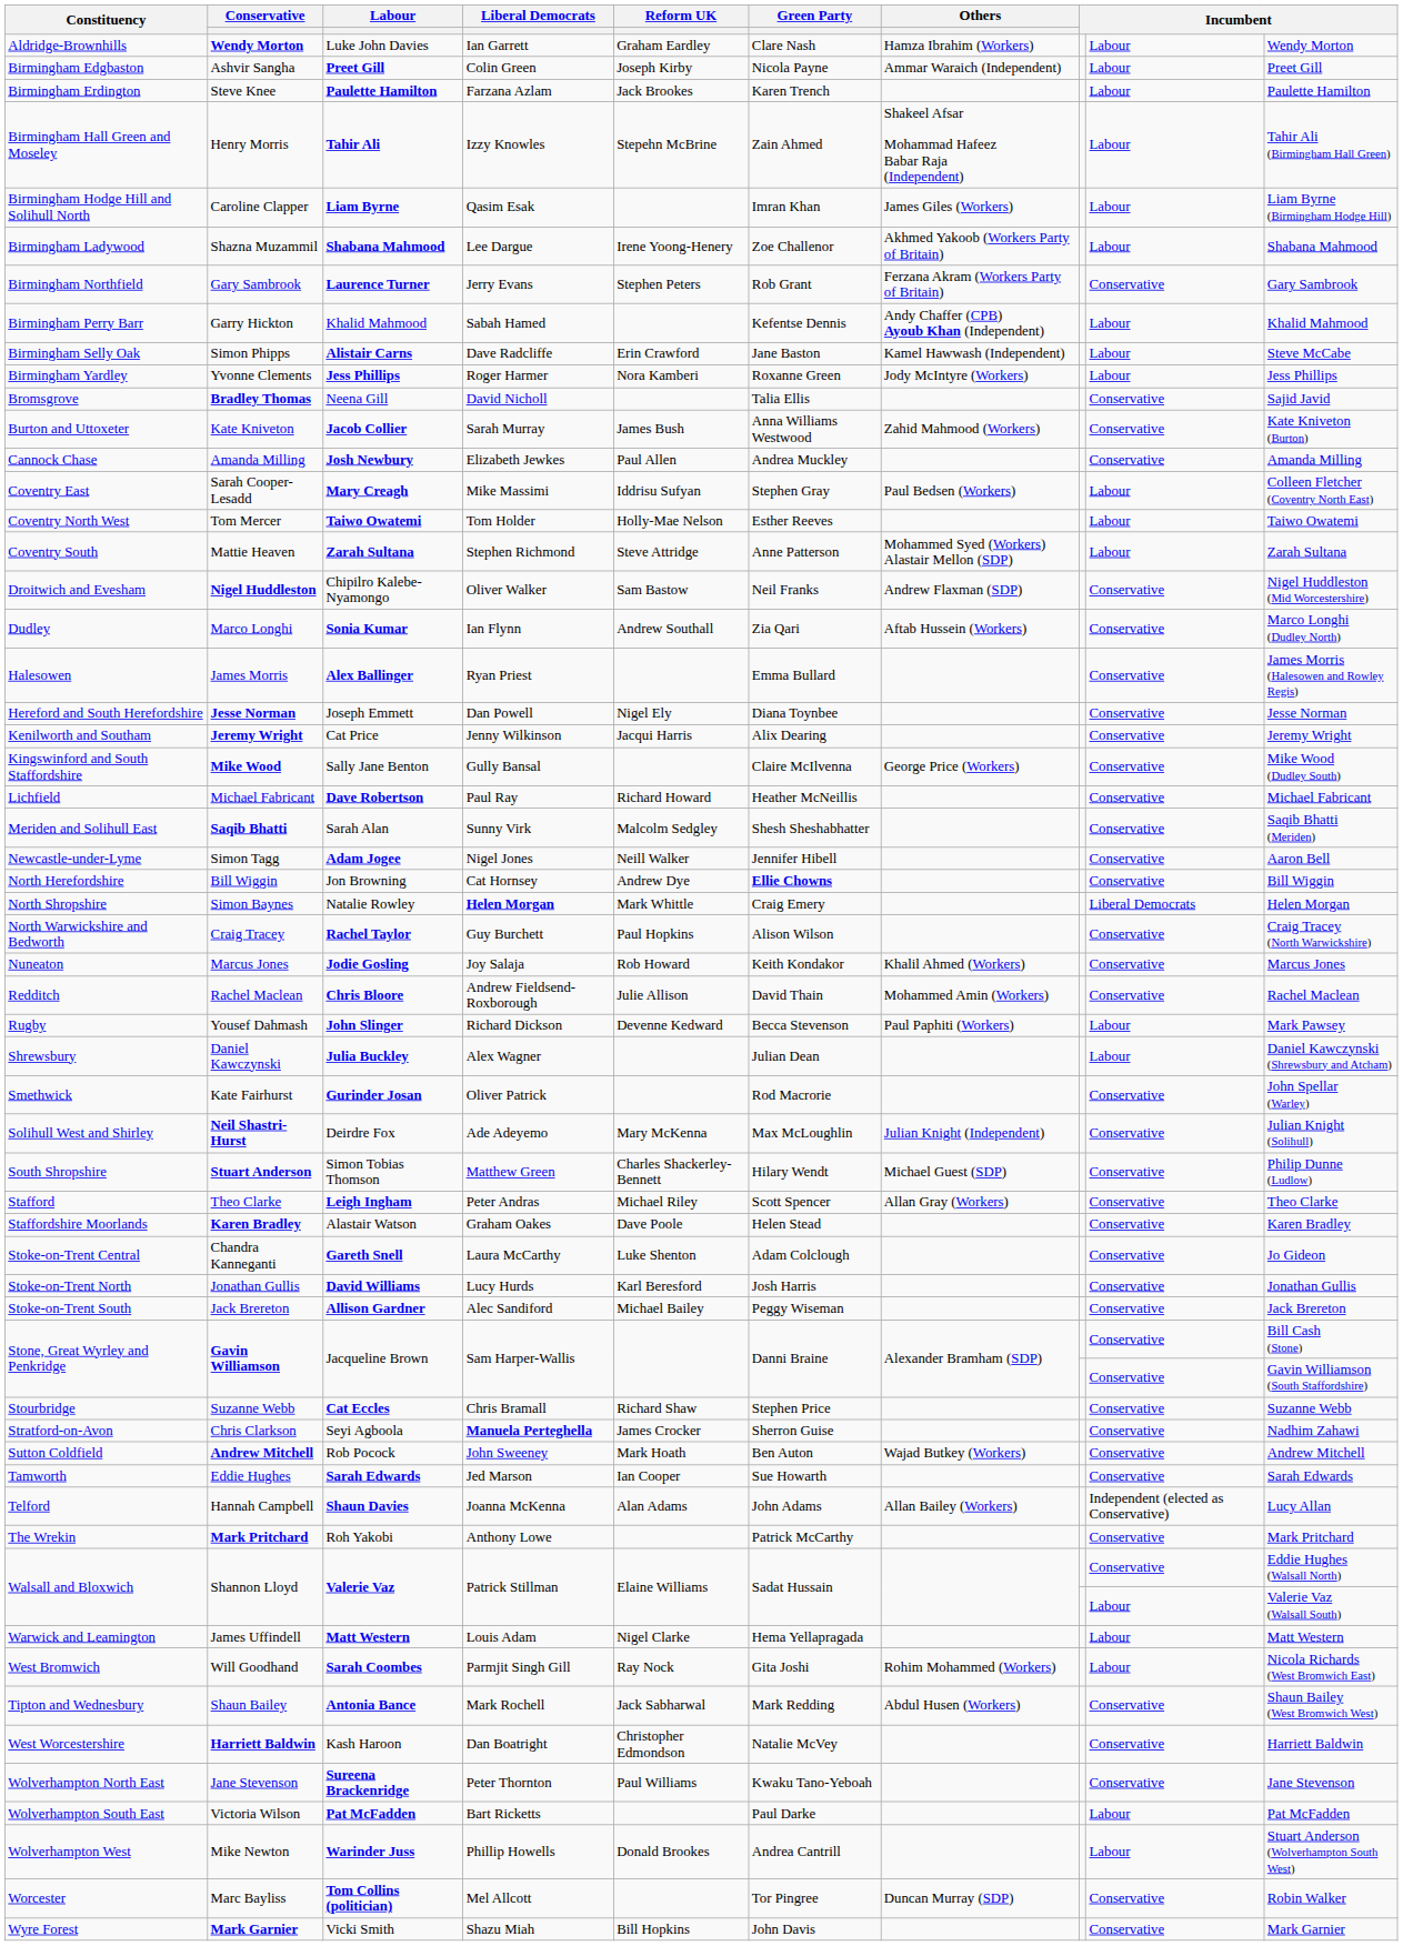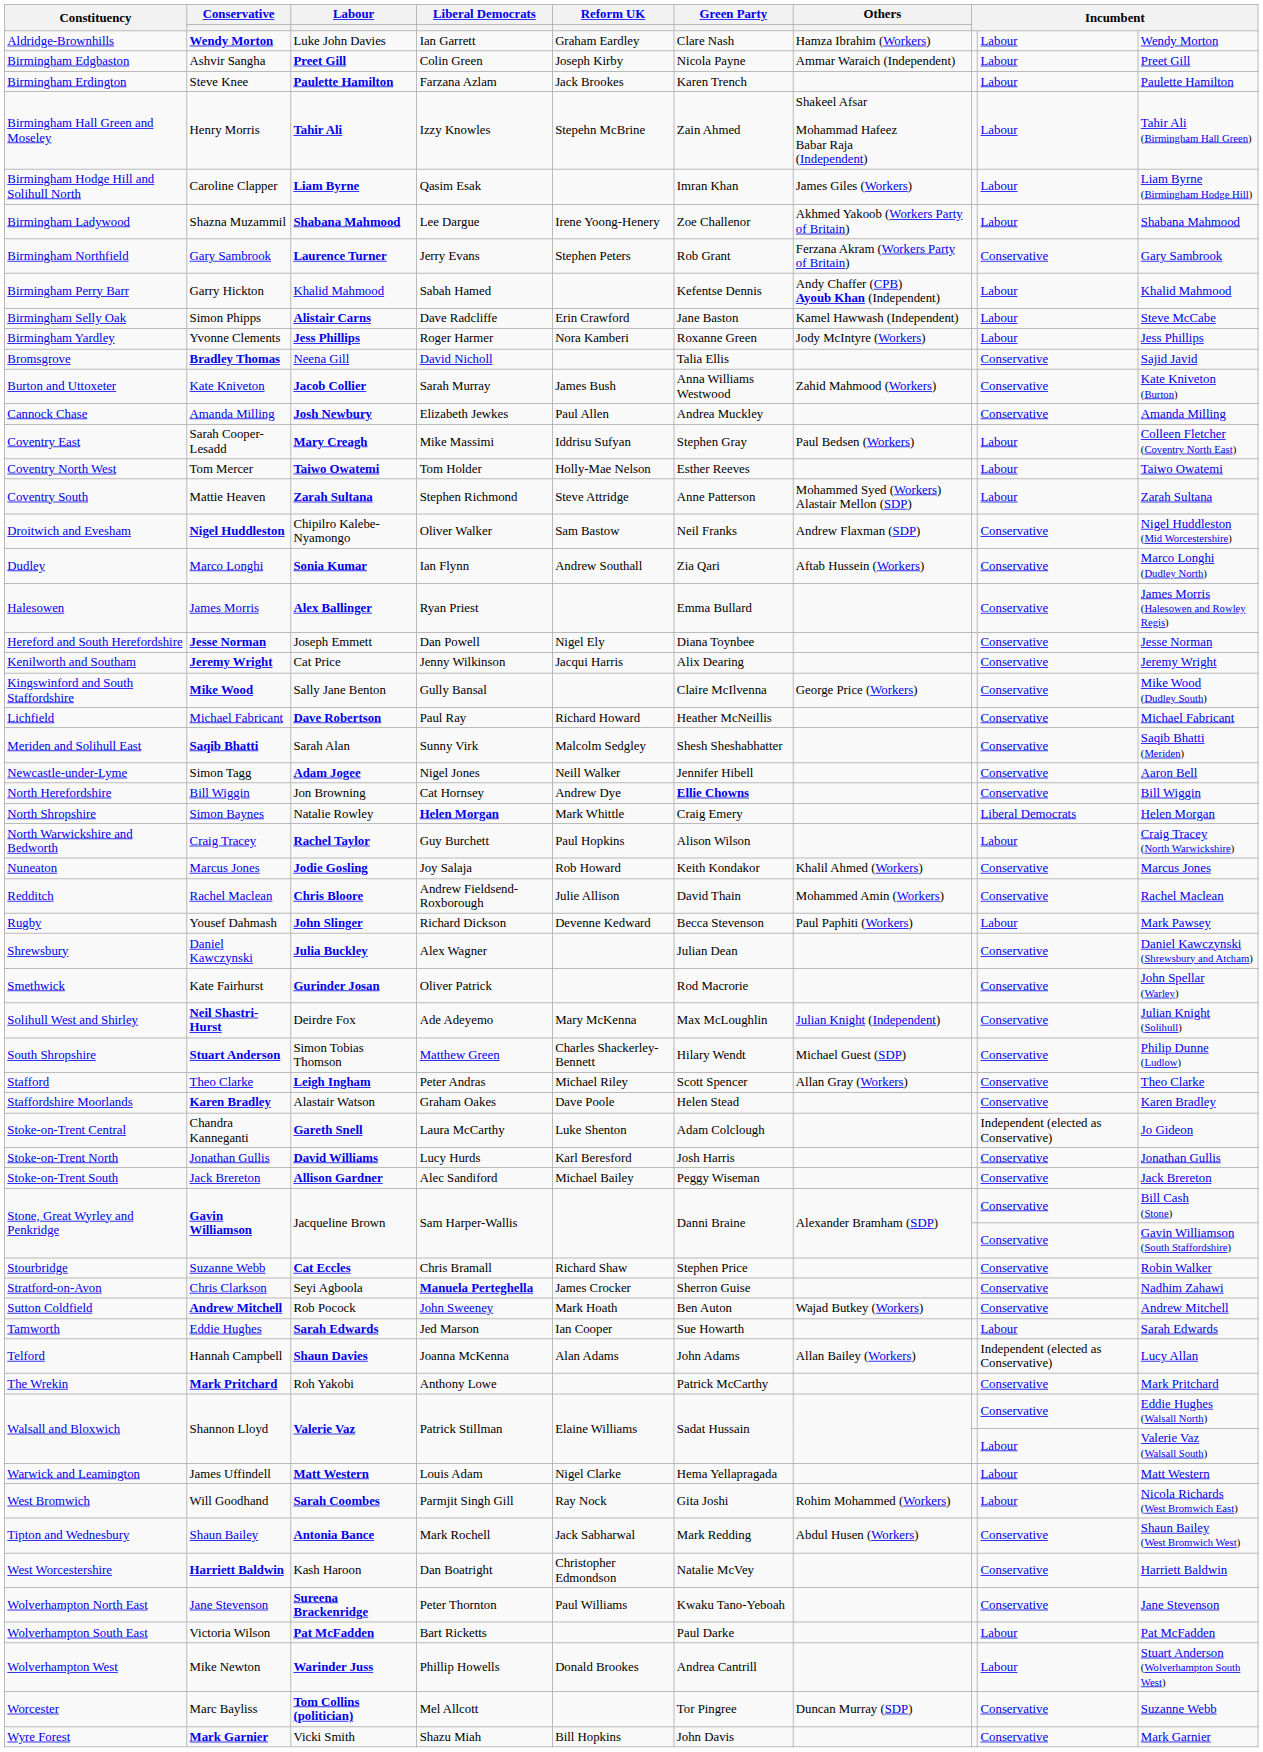North Warwickshire and Bedworth | column 9: Conservative -> Labour
Shrewsbury | column 9: Labour -> Conservative
Stoke-on-Trent Central | column 9: Conservative -> Independent (elected as Conservative)
Stourbridge | column 10: Suzanne Webb -> Robin Walker
Tamworth | column 9: Conservative -> Labour
Worcester | column 10: Robin Walker -> Suzanne Webb
